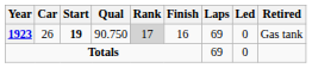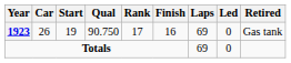1923 | Start: bold -> normal
1923 | Rank: lightgrey background -> no background
